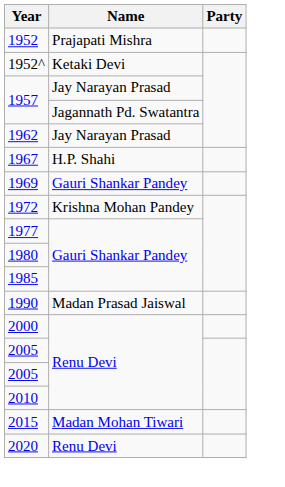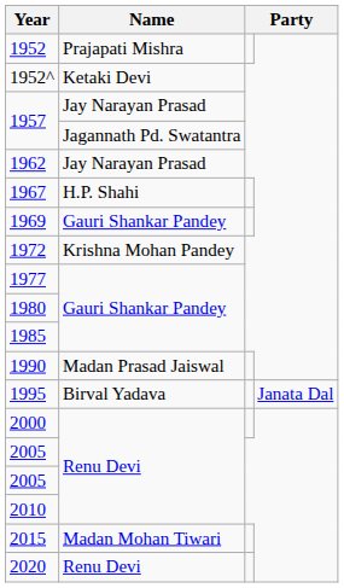+ row: 1995 | Birval Yadava | Janata Dal
